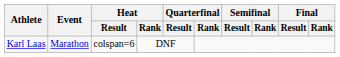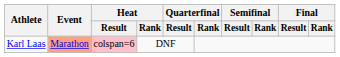Karl Laas | Event: no background -> lightsalmon background
Karl Laas | Heat / Result: no background -> pink background
